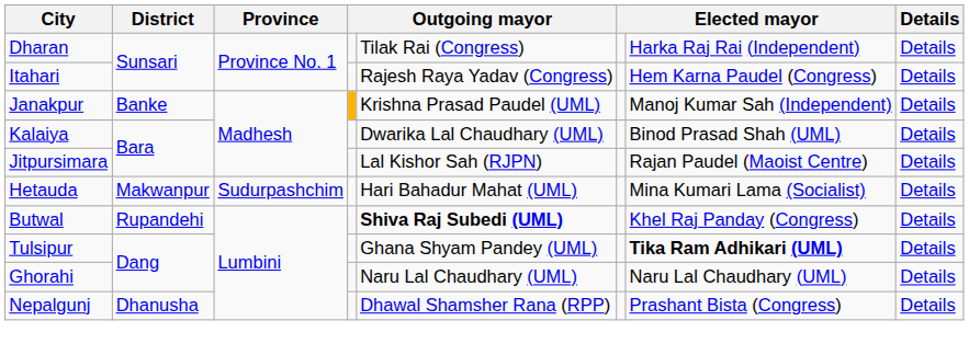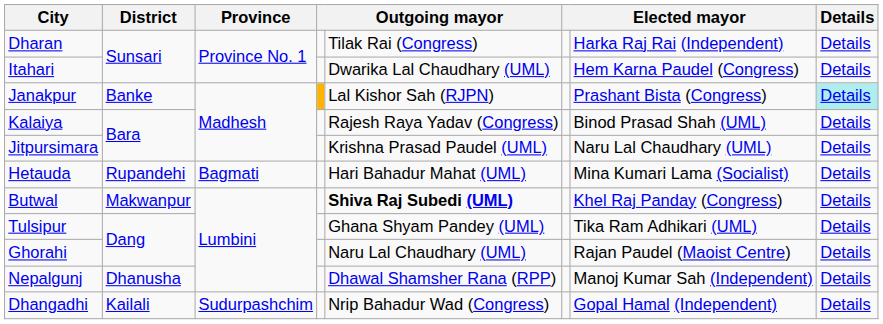Itahari | column 5: Rajesh Raya Yadav (Congress) -> Dwarika Lal Chaudhary (UML)
Janakpur | column 5: Krishna Prasad Paudel (UML) -> Lal Kishor Sah (RJPN)
Janakpur | column 7: Manoj Kumar Sah (Independent) -> Prashant Bista (Congress)
Janakpur | Details: no background -> paleturquoise background
Kalaiya | column 5: Dwarika Lal Chaudhary (UML) -> Rajesh Raya Yadav (Congress)
Jitpursimara | column 5: Lal Kishor Sah (RJPN) -> Krishna Prasad Paudel (UML)
Jitpursimara | column 7: Rajan Paudel (Maoist Centre) -> Naru Lal Chaudhary (UML)
Hetauda | District: Makwanpur -> Rupandehi
Hetauda | Province: Sudurpashchim -> Bagmati
Butwal | District: Rupandehi -> Makwanpur
Tulsipur | column 7: bold -> normal
Ghorahi | column 7: Naru Lal Chaudhary (UML) -> Rajan Paudel (Maoist Centre)
Nepalgunj | column 7: Prashant Bista (Congress) -> Manoj Kumar Sah (Independent)
+ row: Dhangadhi | Kailali | Sudurpashchim | Nrip Bahadur Wad (Congress) | Gopal Hamal (Independent) | Details
